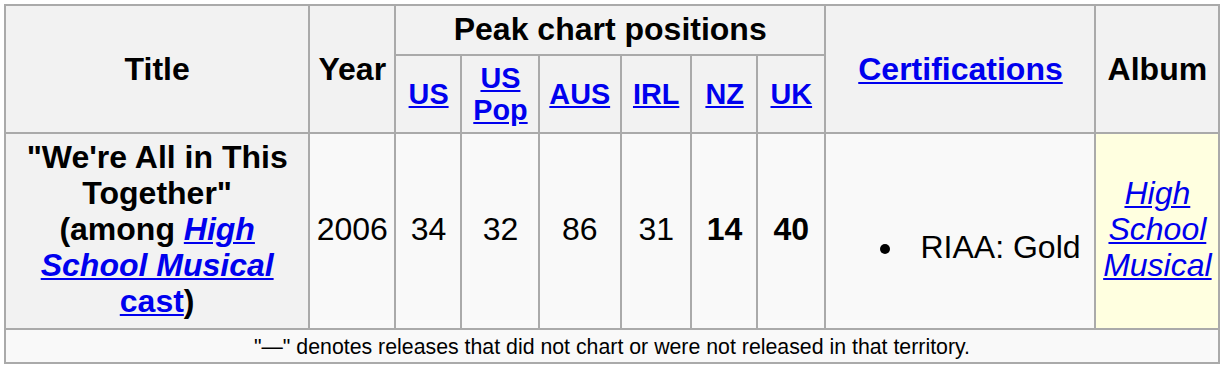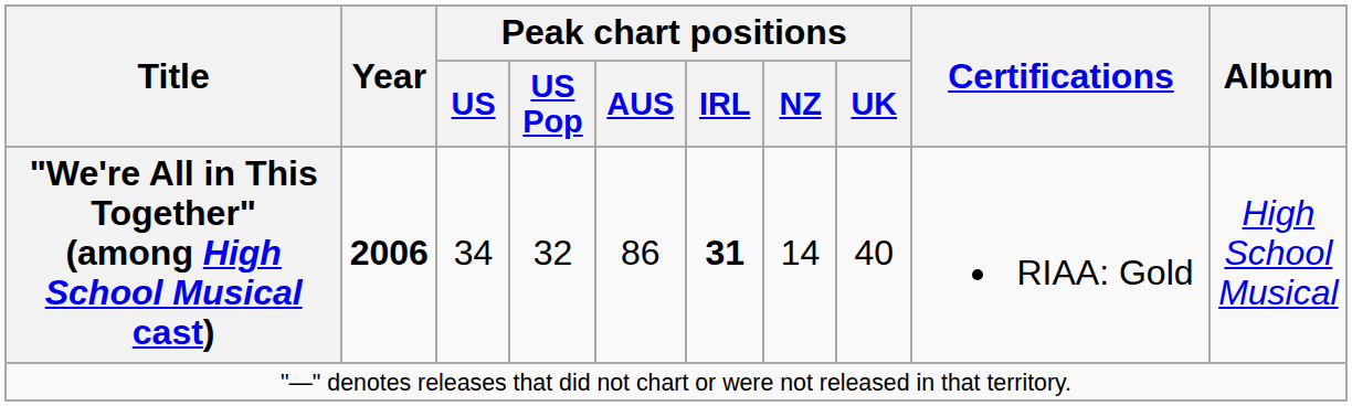row 3 | Year: normal -> bold
row 3 | Peak chart positions / IRL: normal -> bold
row 3 | Peak chart positions / NZ: bold -> normal
row 3 | Peak chart positions / UK: bold -> normal
row 3 | Album: lightyellow background -> no background
